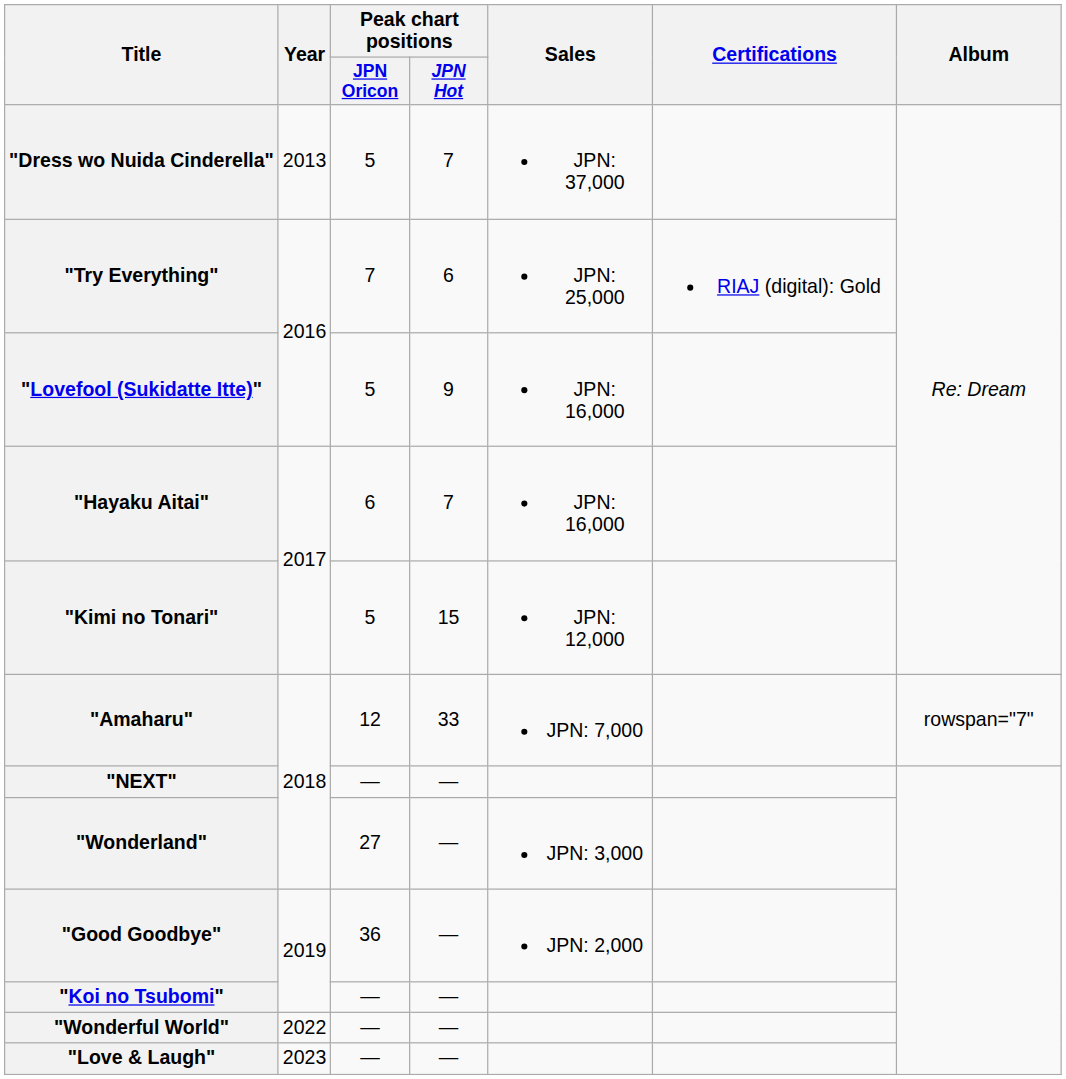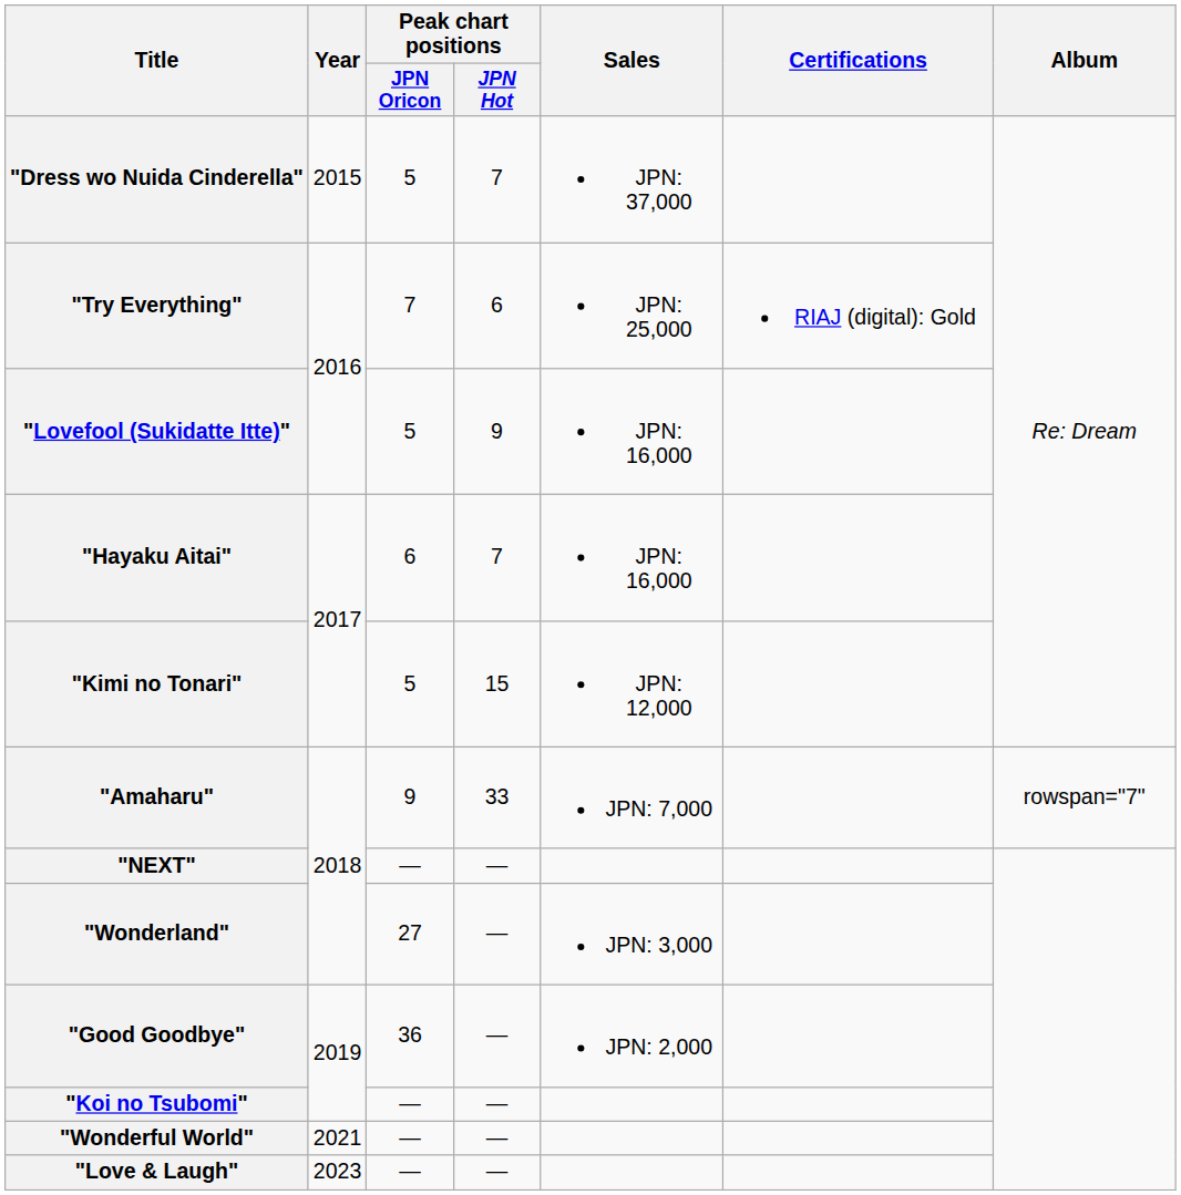"Dress wo Nuida Cinderella" | Year: 2013 -> 2015
"Amaharu" | Peak chart positions / JPN Oricon: 12 -> 9
"Wonderful World" | Year: 2022 -> 2021
